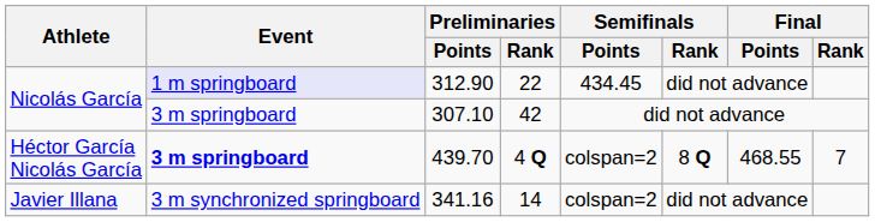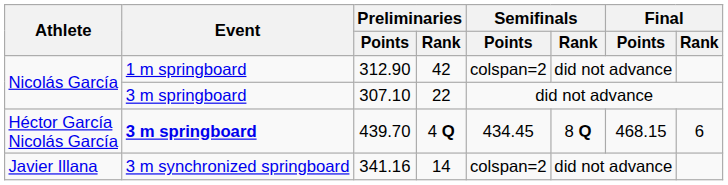312.90 | Event: lavender background -> no background
312.90 | Preliminaries / Rank: 22 -> 42
312.90 | Semifinals / Points: 434.45 -> colspan=2
307.10 | Preliminaries / Rank: 42 -> 22
439.70 | Semifinals / Points: colspan=2 -> 434.45
439.70 | Final / Points: 468.55 -> 468.15
439.70 | Final / Rank: 7 -> 6
